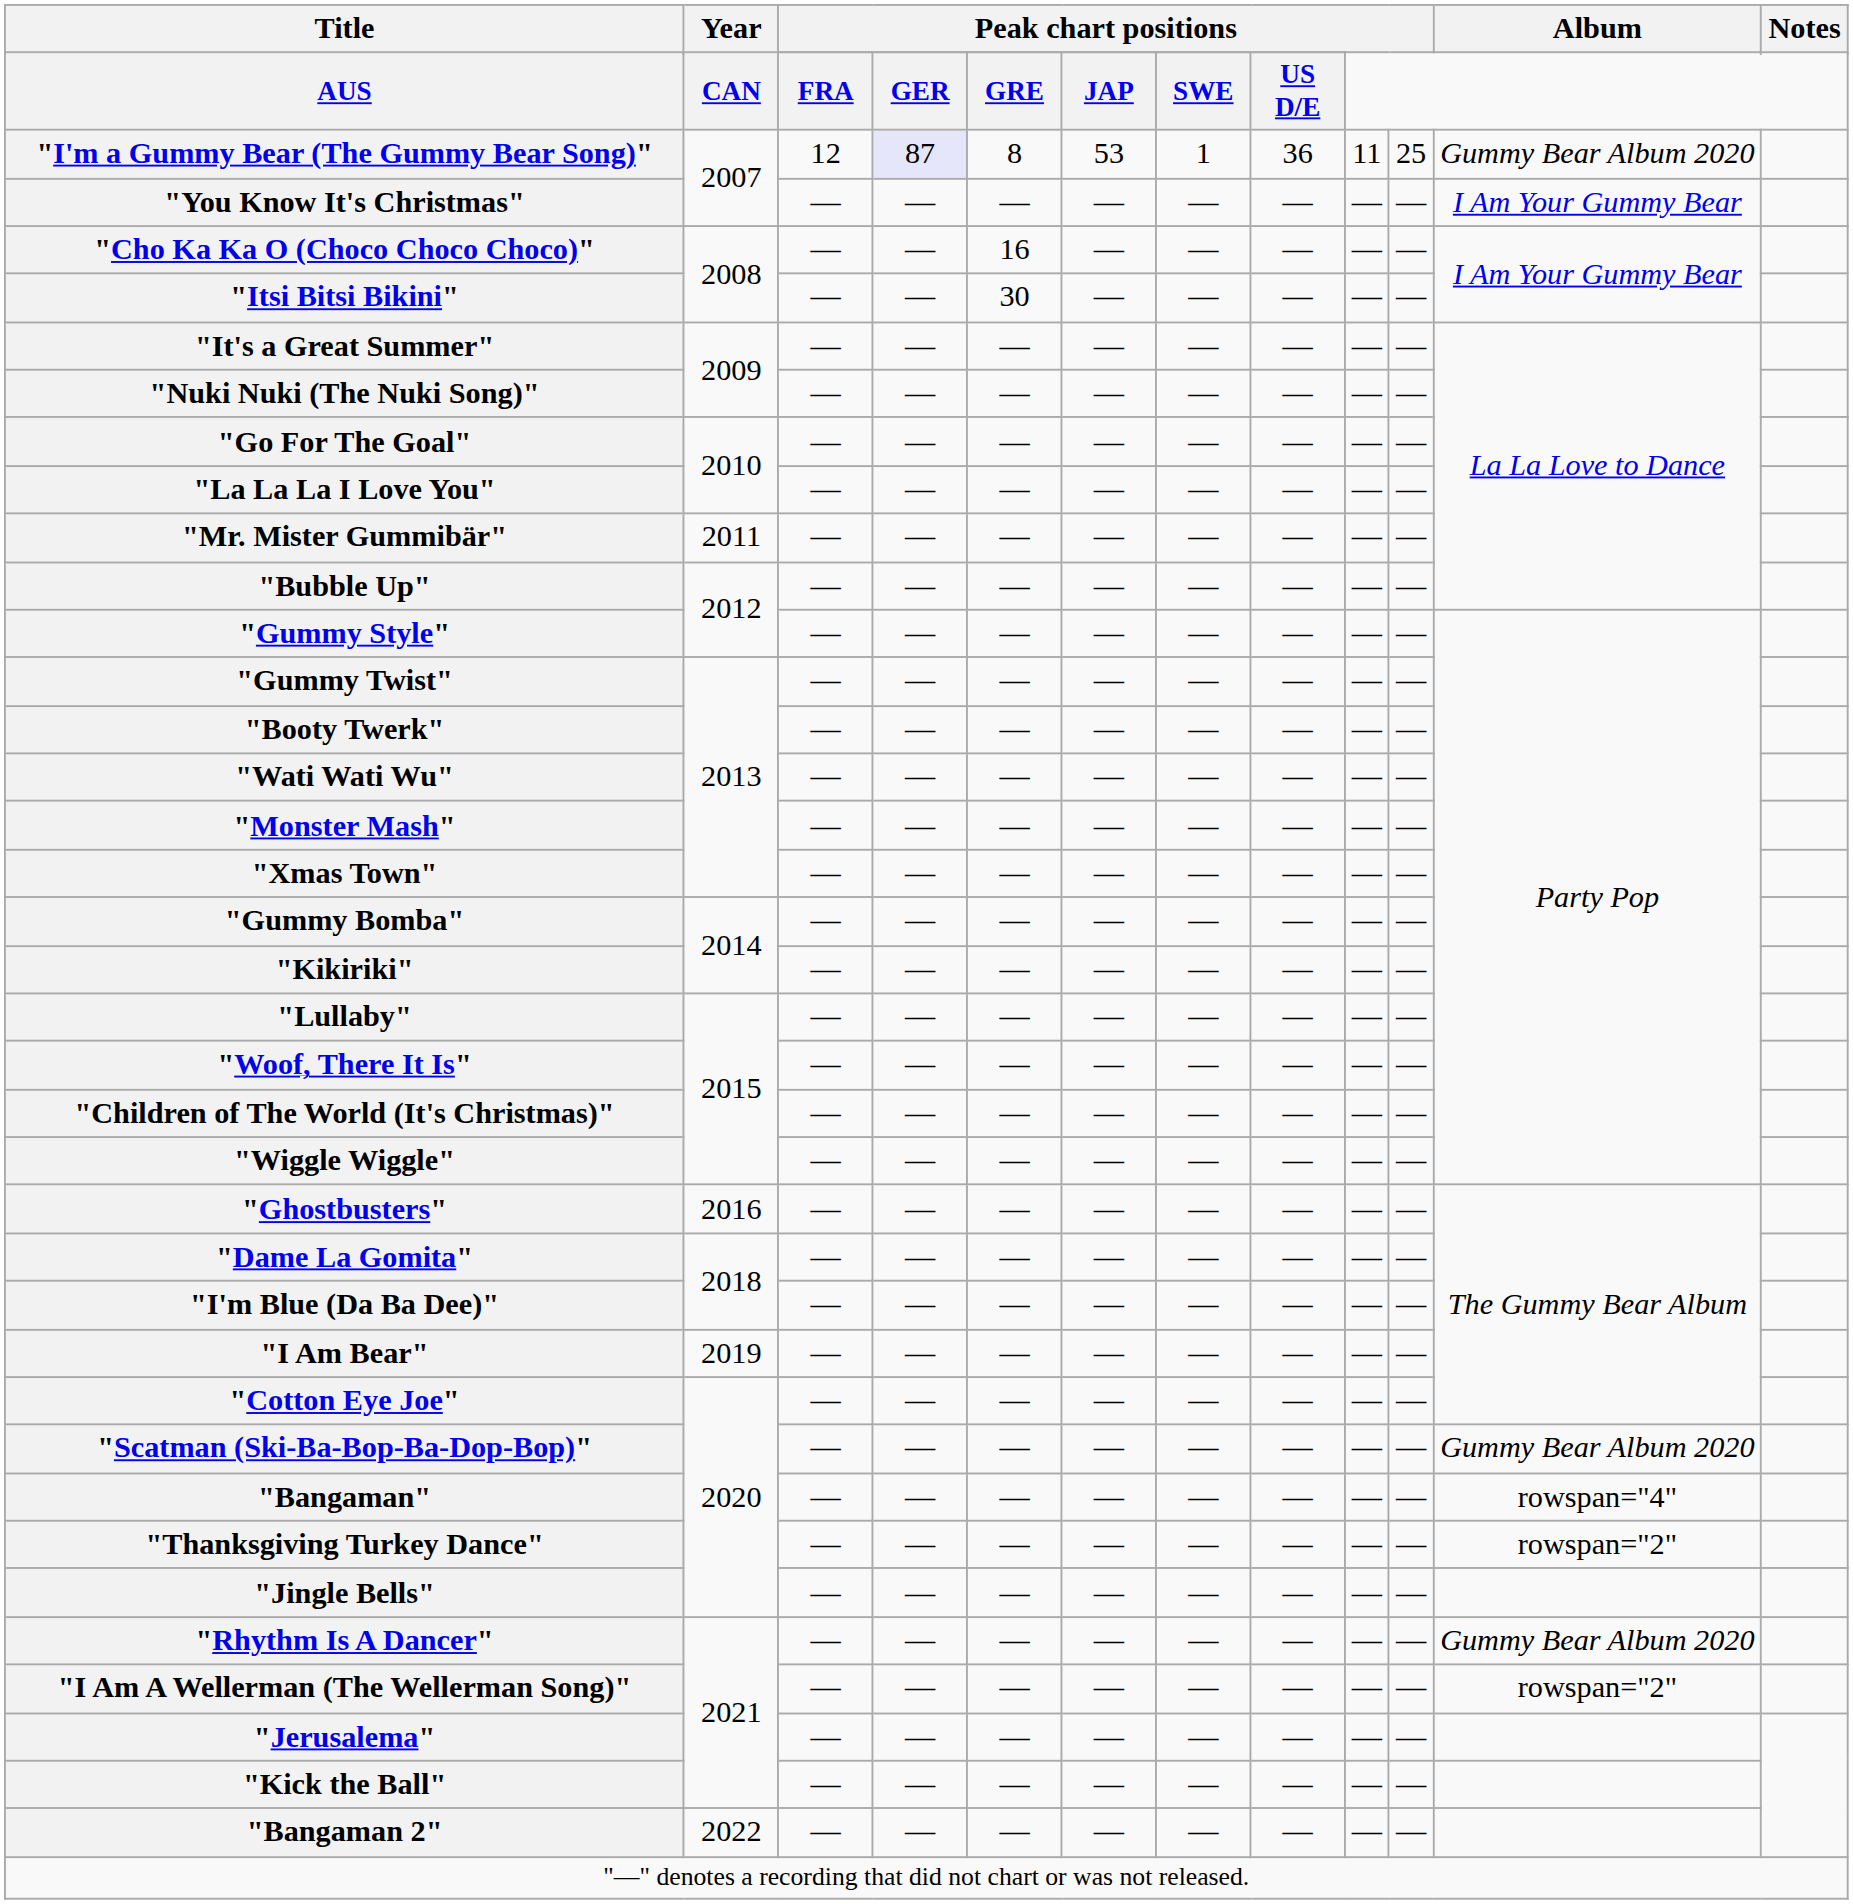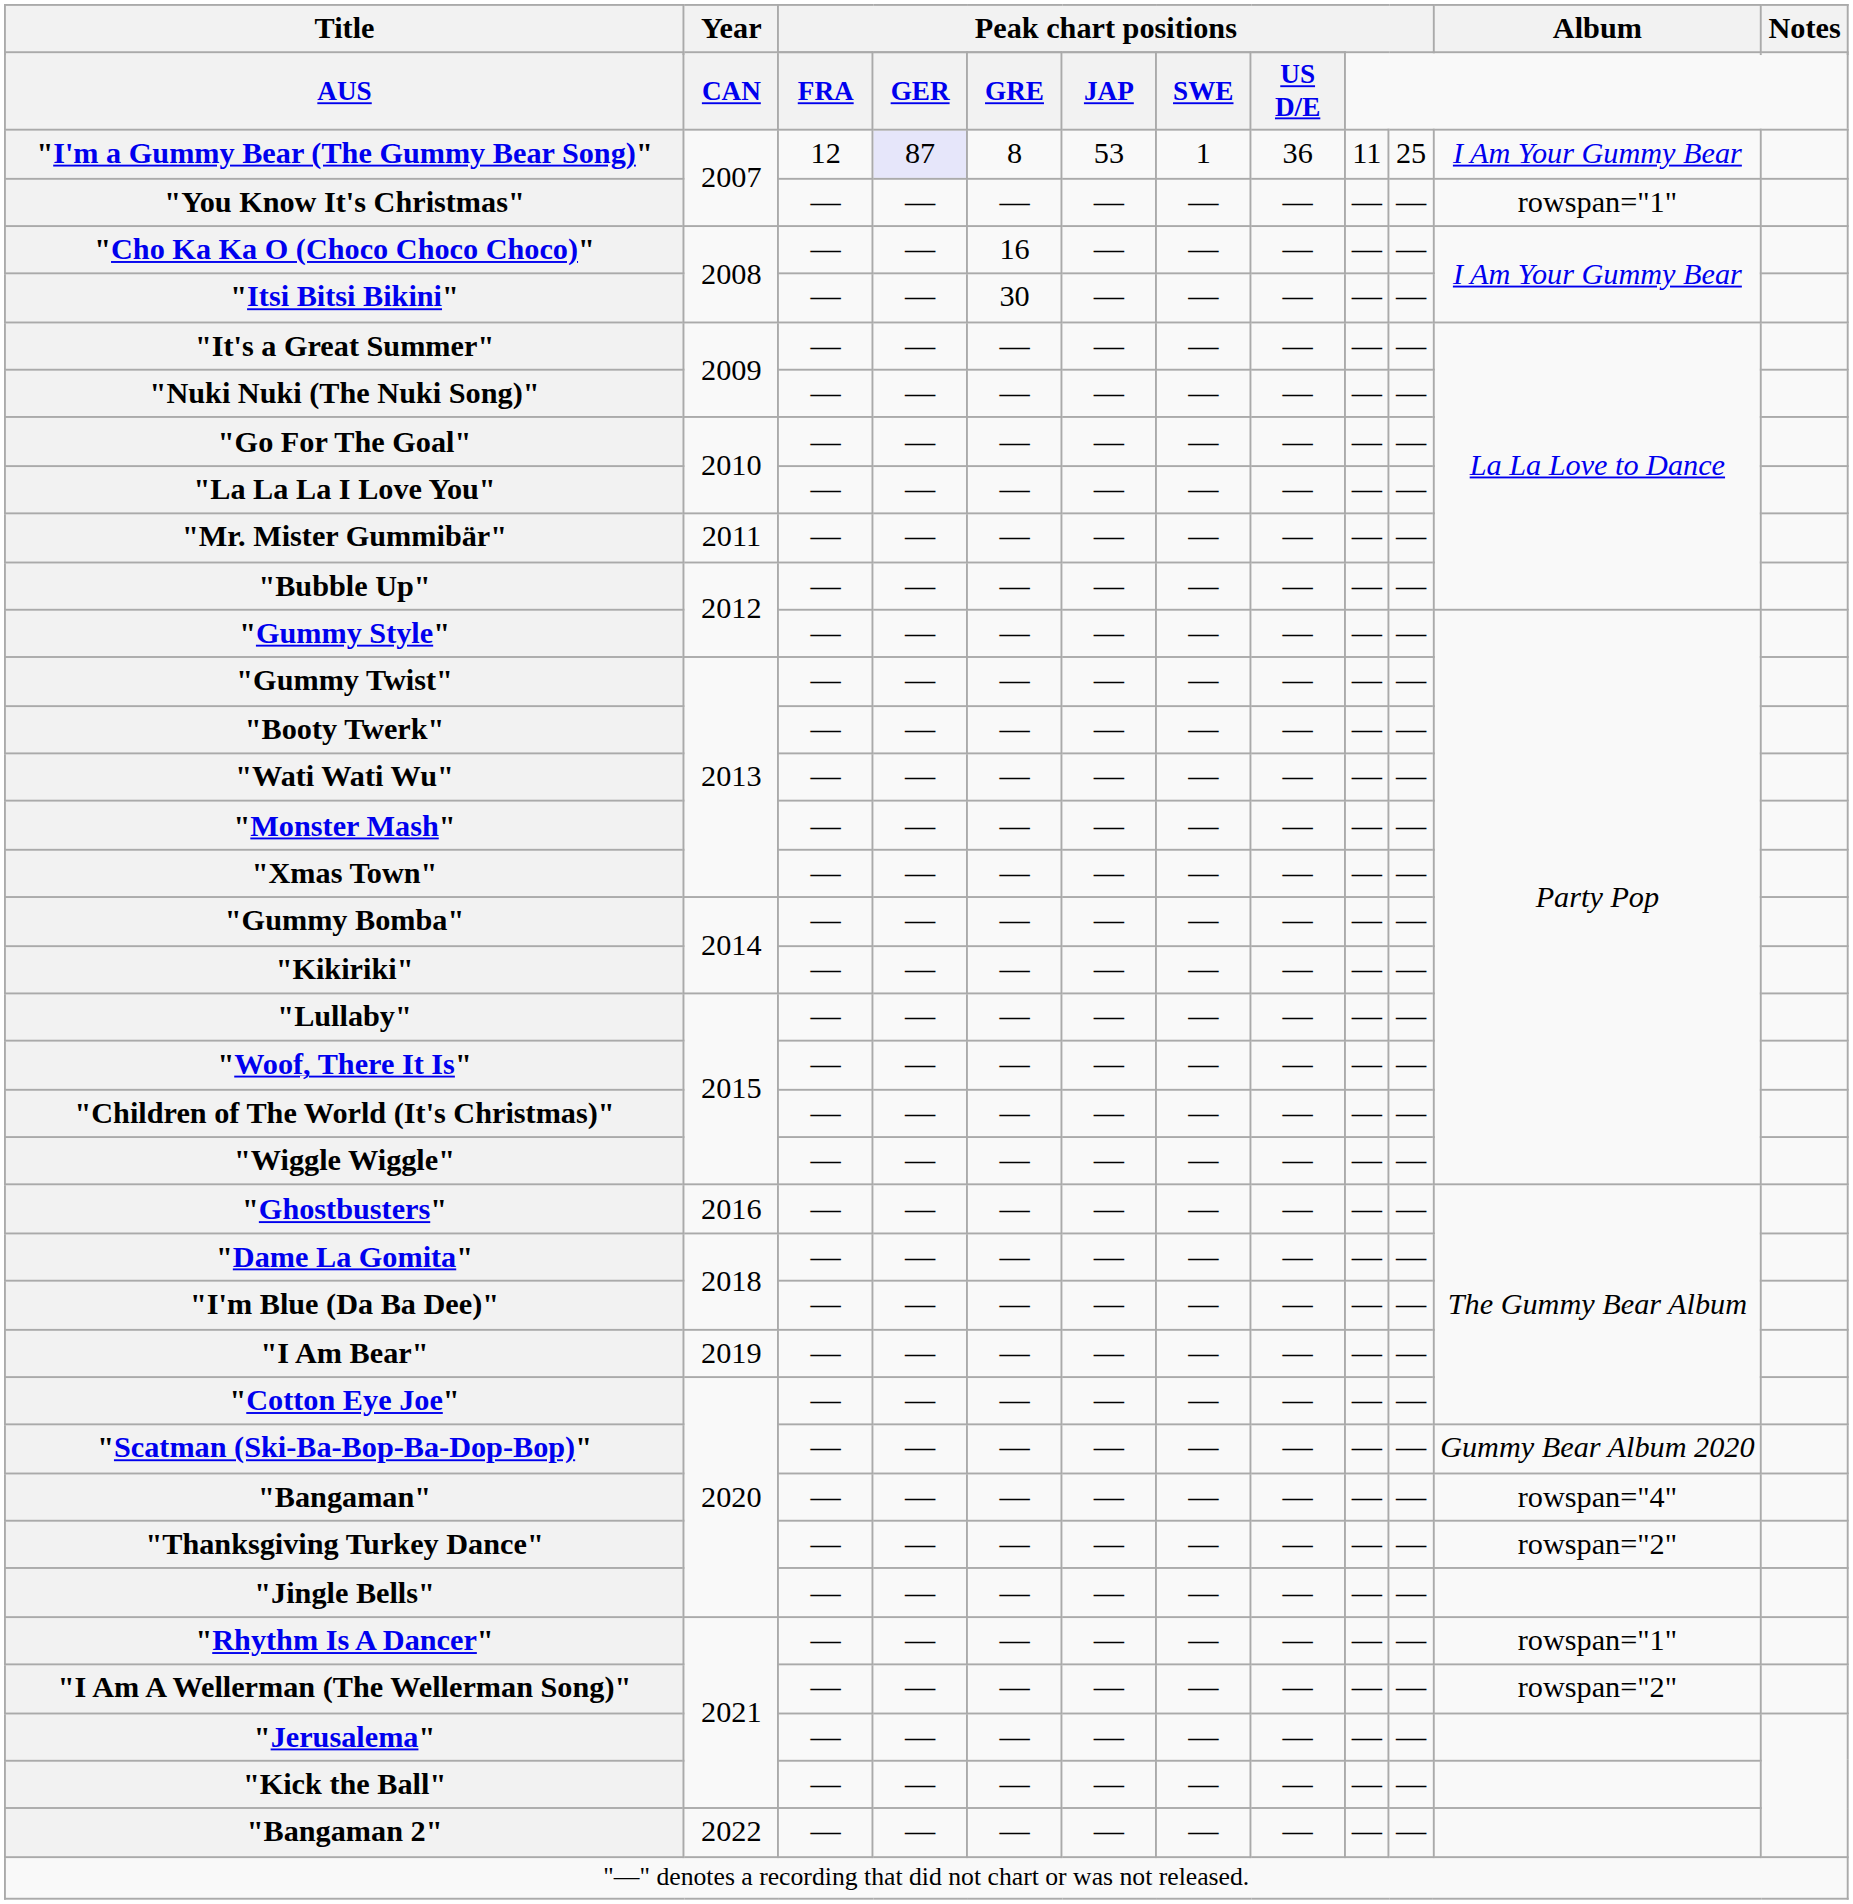"I'm a Gummy Bear (The Gummy Bear Song)" | Album: Gummy Bear Album 2020 -> I Am Your Gummy Bear
"You Know It's Christmas" | Album: I Am Your Gummy Bear -> rowspan="1"
"Rhythm Is A Dancer" | Album: Gummy Bear Album 2020 -> rowspan="1"
